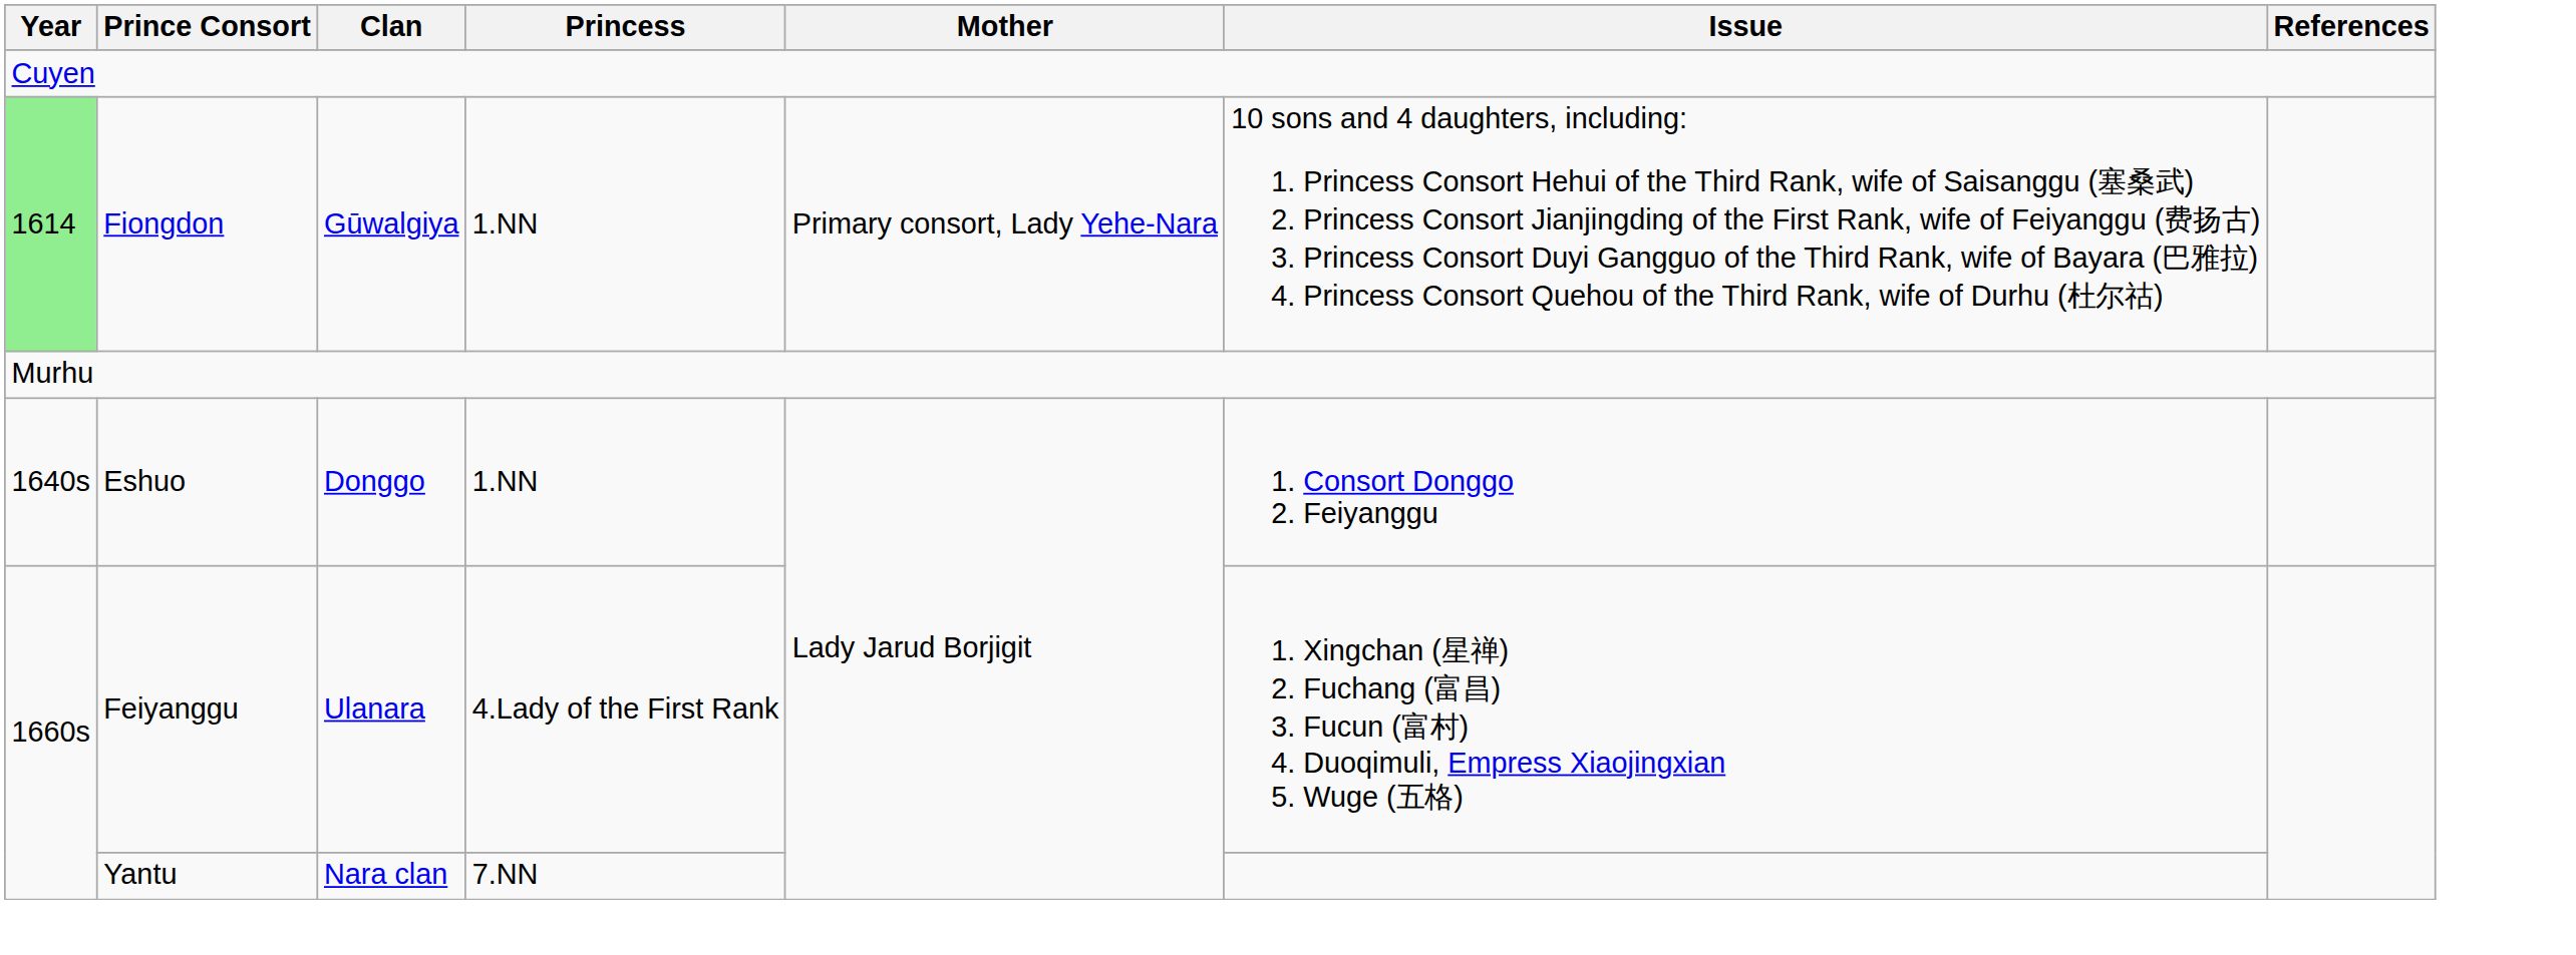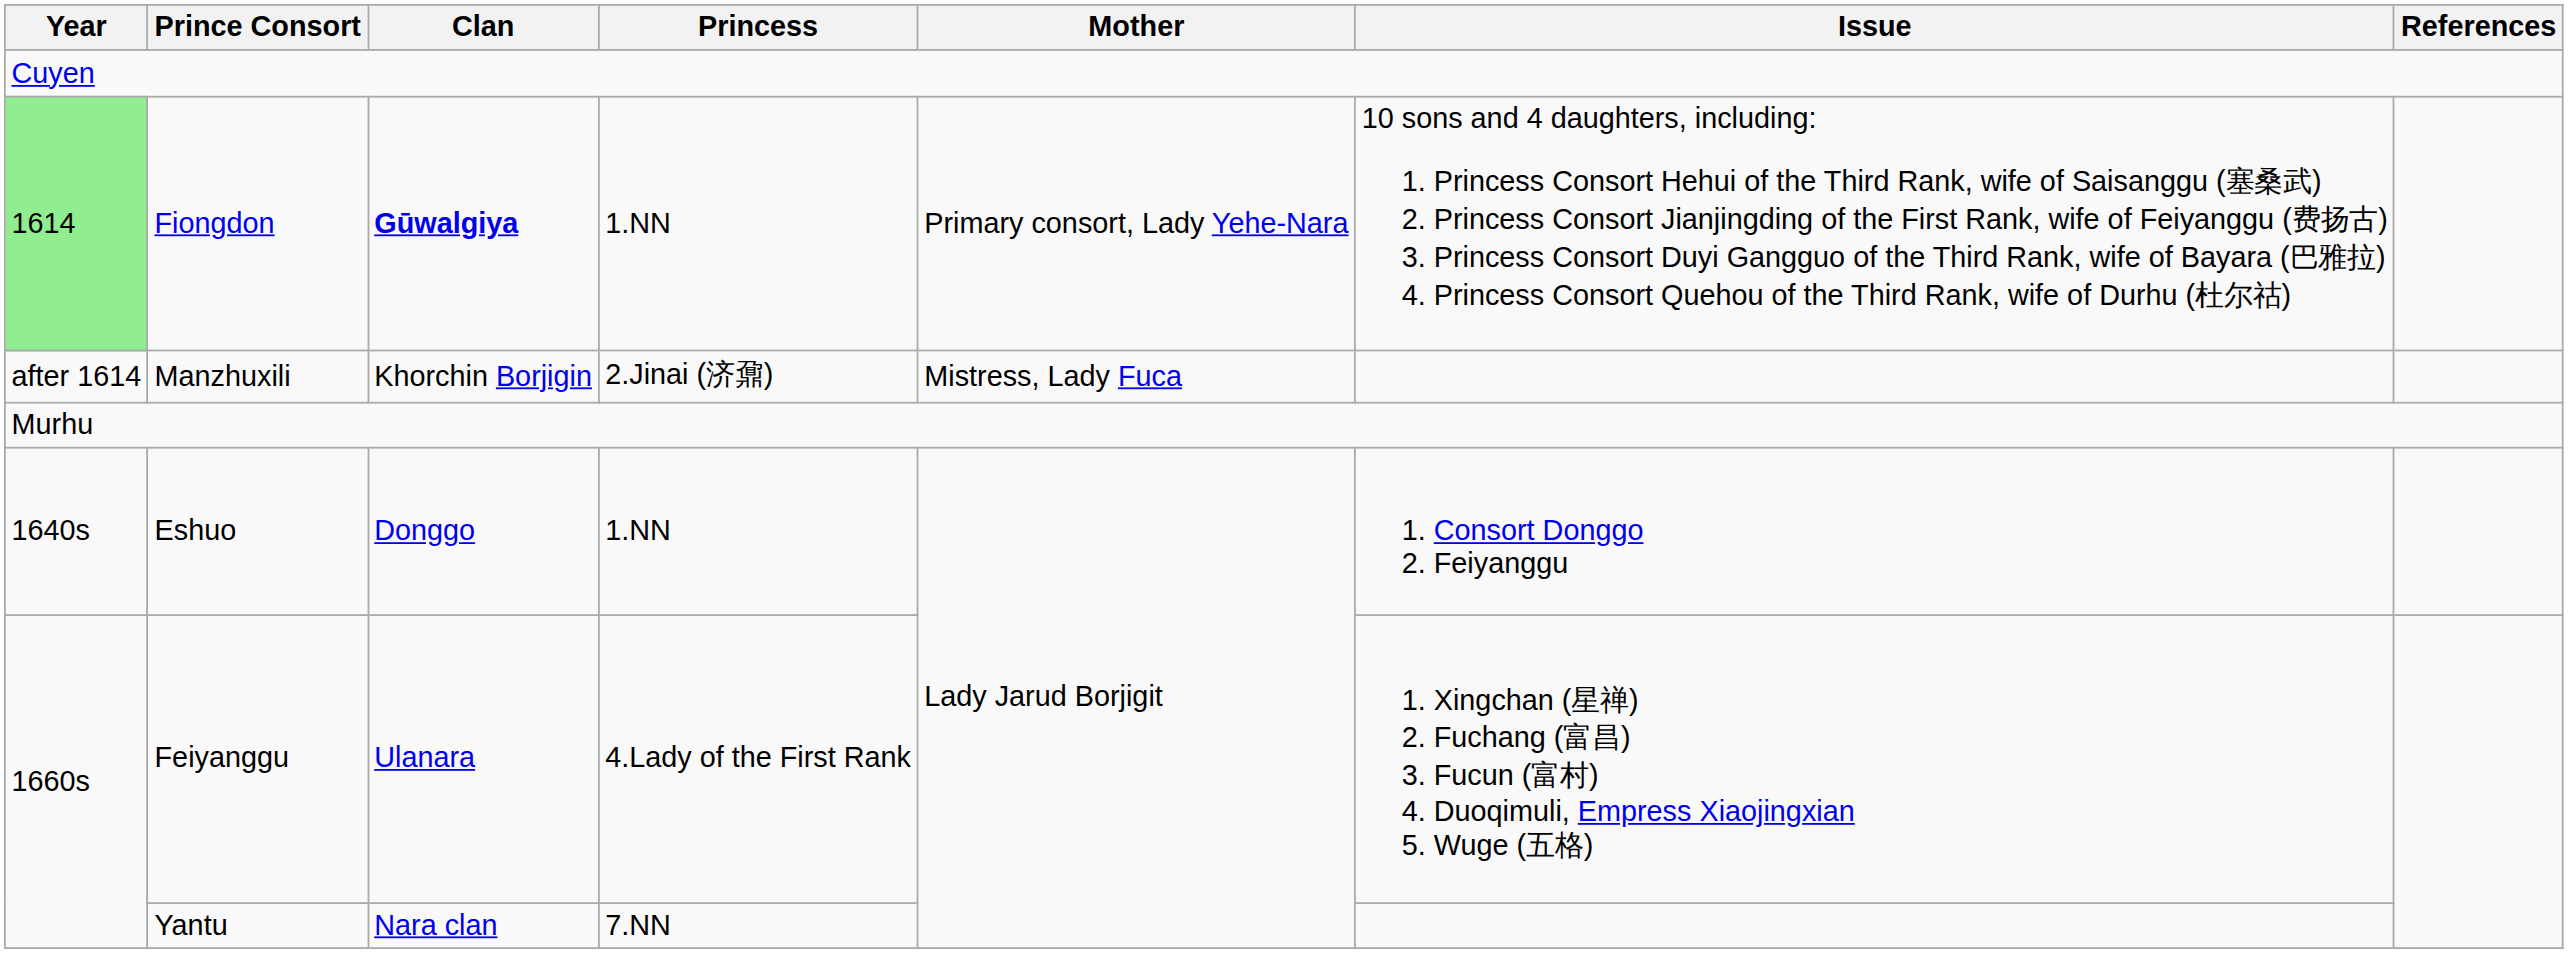Fiongdon | Clan: normal -> bold
+ row: after 1614 | Manzhuxili | Khorchin Borjigin | 2.Jinai (济鼐) | Mistress, Lady Fuca
